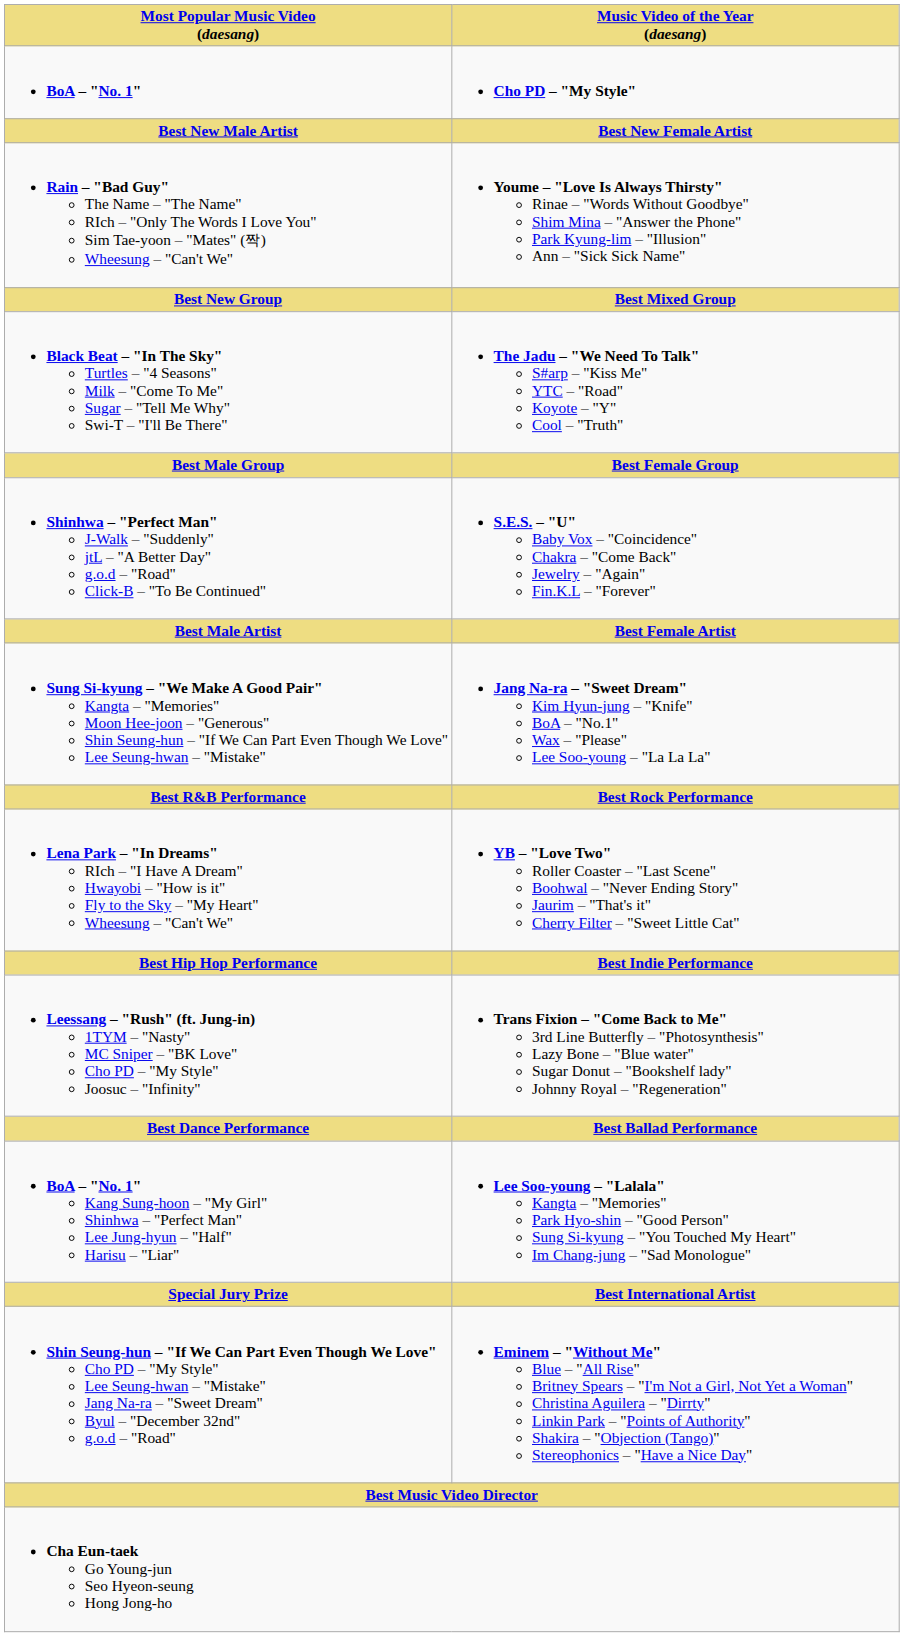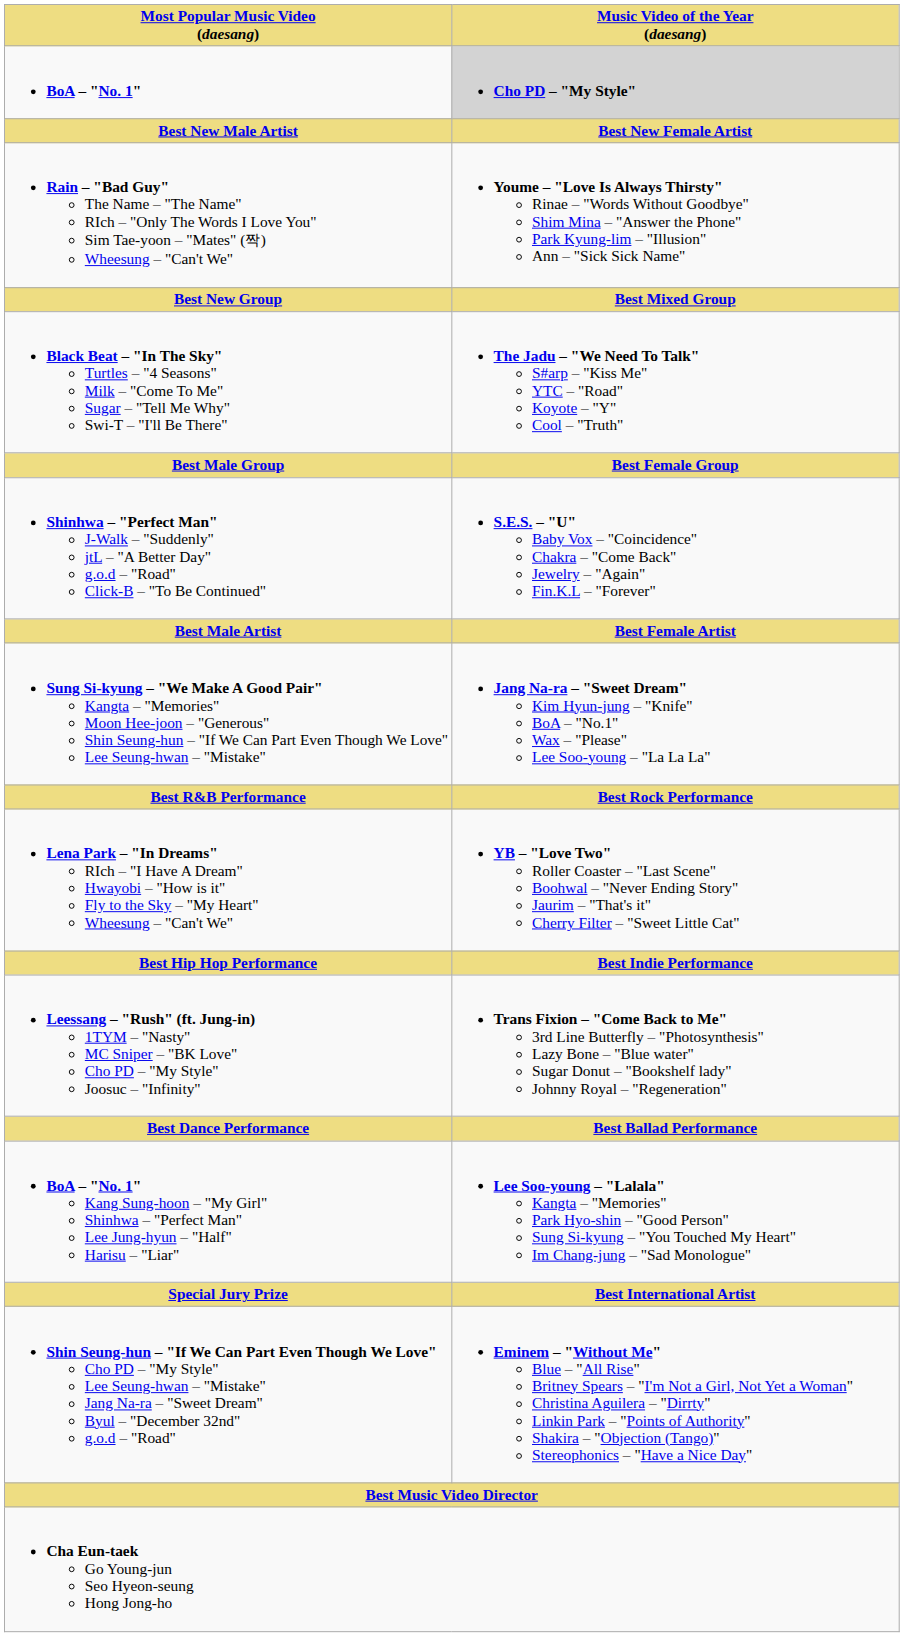BoA – "No. 1" | Music Video of the Year (daesang): no background -> lightgrey background
